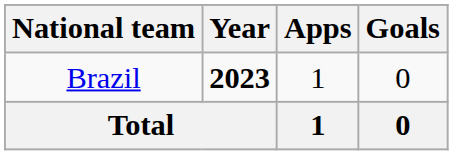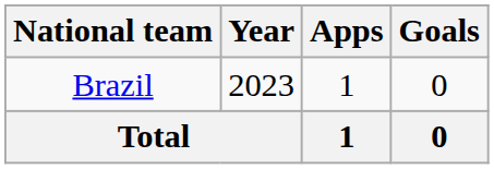Brazil | Year: bold -> normal
